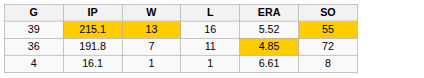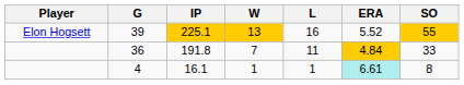+ column: Player | Elon Hogsett
39 | IP: 215.1 -> 225.1
36 | ERA: 4.85 -> 4.84
36 | SO: 72 -> 33
4 | ERA: no background -> paleturquoise background
